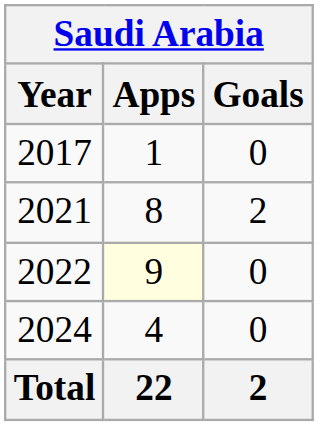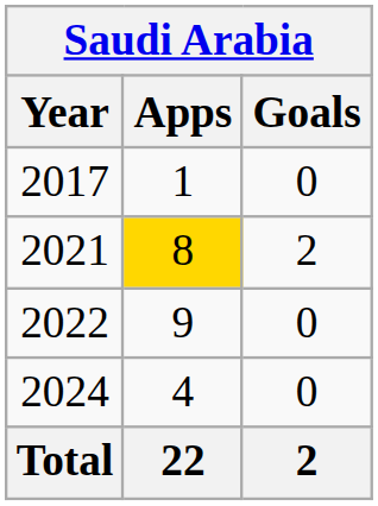2021 | Apps: no background -> gold background
2022 | Apps: lightyellow background -> no background
